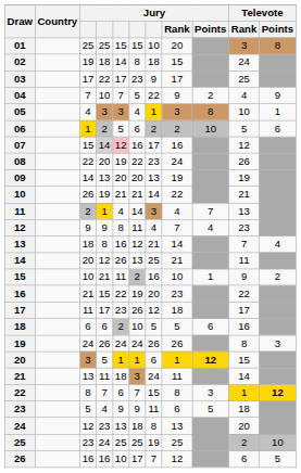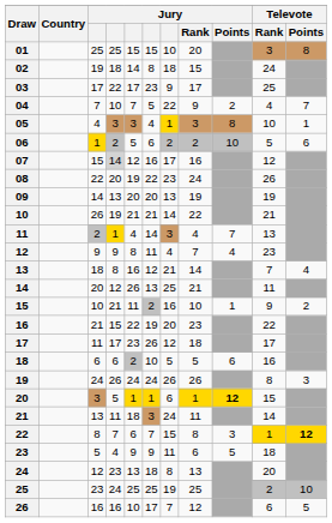04 | Televote / Points: 9 -> 7
07 | column 5: pink background -> no background
